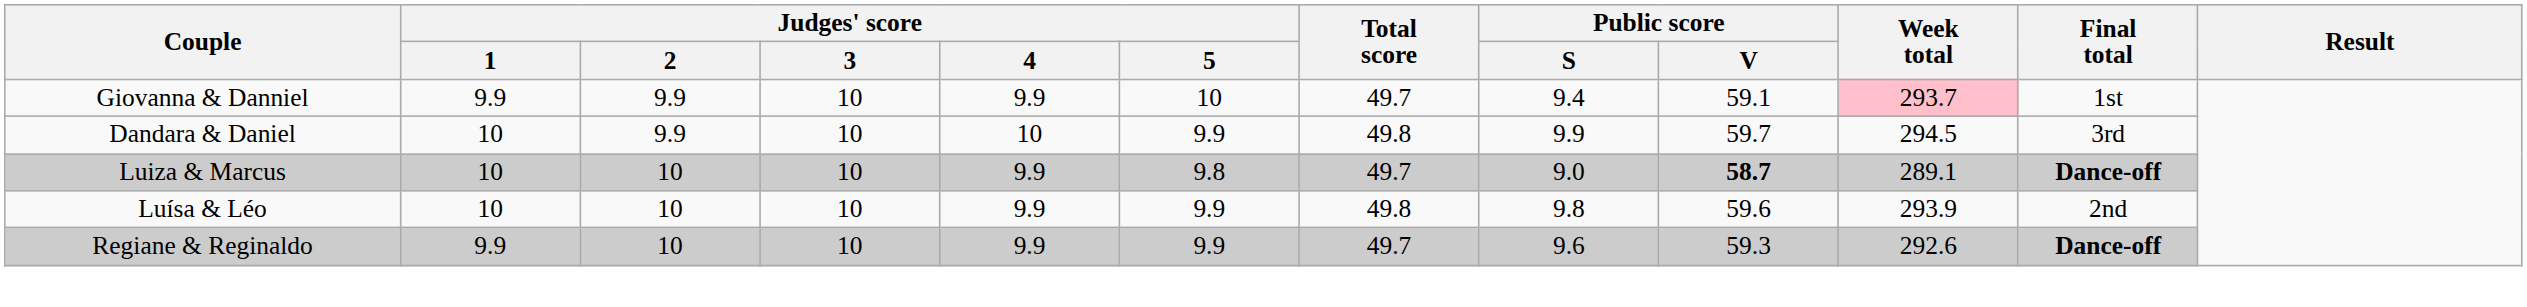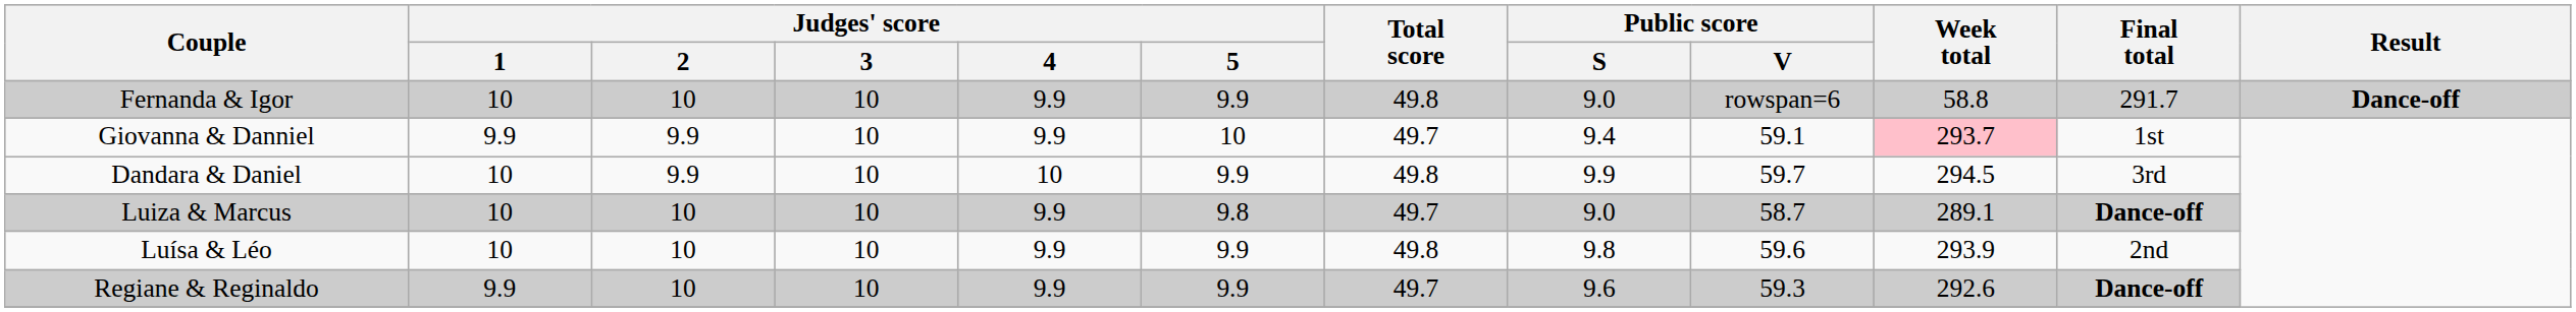+ row: Fernanda & Igor | 10 | 10 | 10 | 9.9 | 9.9 | 49.8 | 9.0 | rowspan=6 | 58.8 | 291.7 | Dance-off
Luiza & Marcus | Public score / V: bold -> normal
